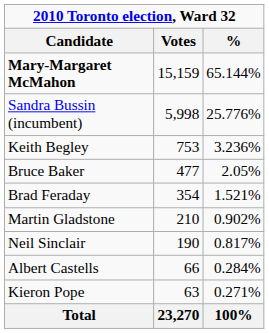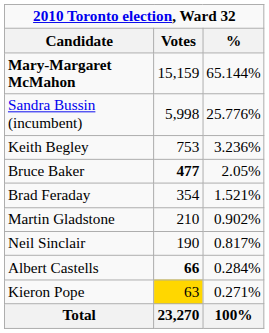Bruce Baker | Votes: normal -> bold
Albert Castells | Votes: normal -> bold
Kieron Pope | Votes: no background -> gold background
